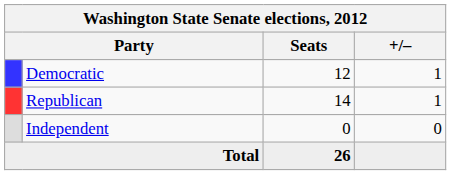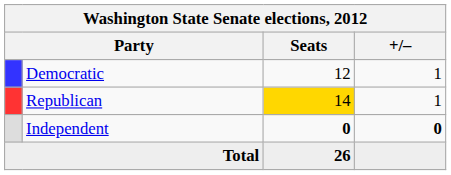Republican | Seats: no background -> gold background
Independent | Seats: normal -> bold
Independent | +/–: normal -> bold
